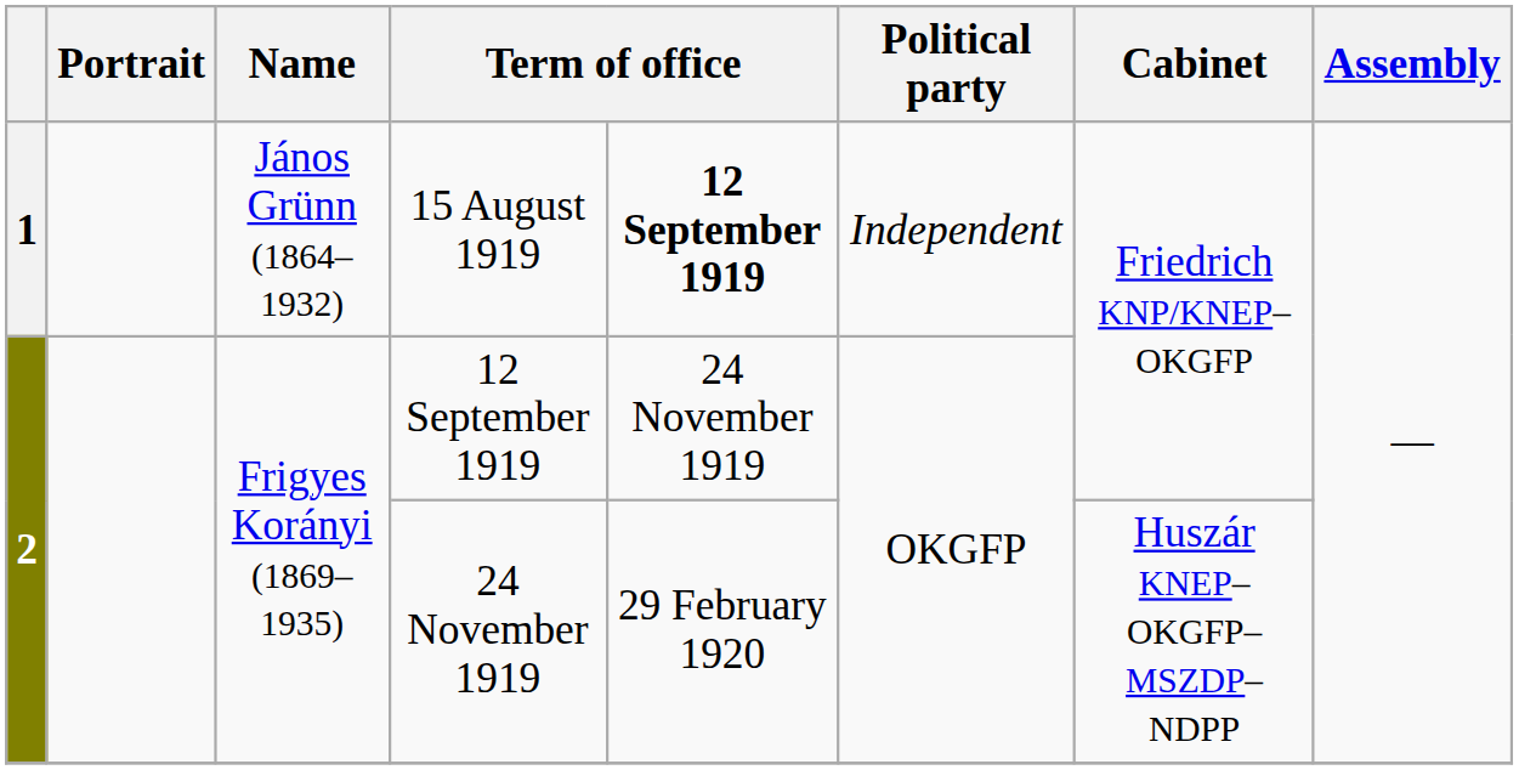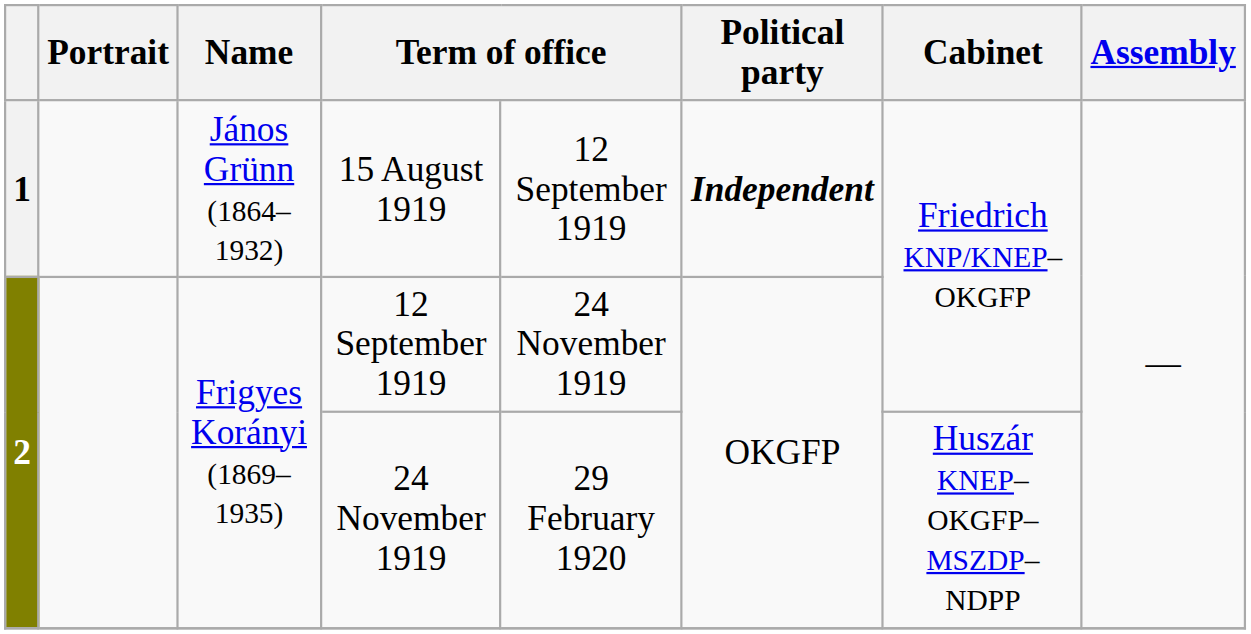15 August 1919 | column 5: bold -> normal
15 August 1919 | Political party: normal -> bold
